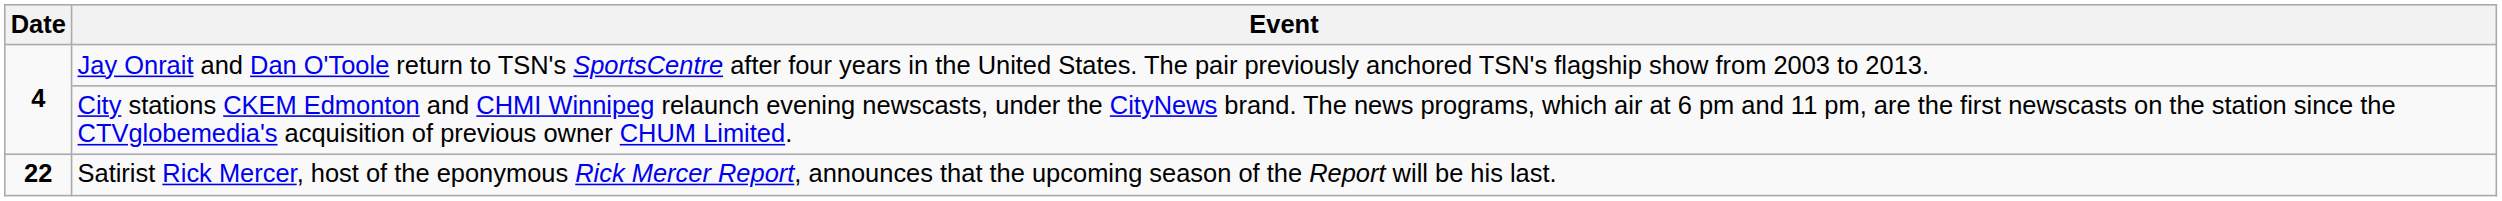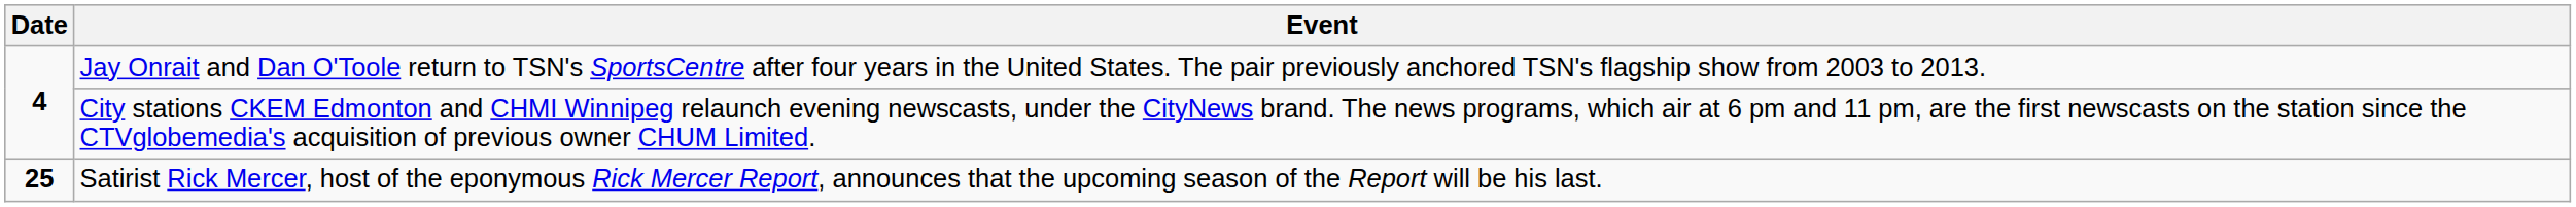row 4 | Date: 22 -> 25
